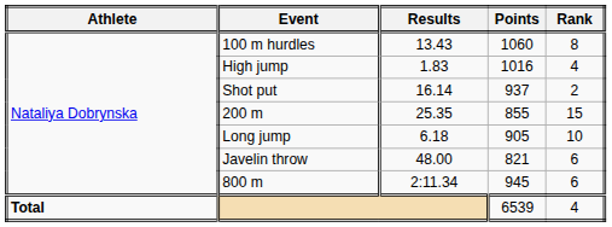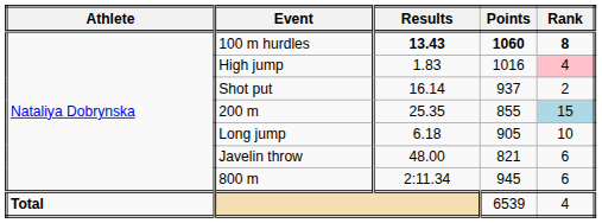100 m hurdles | Results: normal -> bold
100 m hurdles | Points: normal -> bold
100 m hurdles | Rank: normal -> bold
High jump | Rank: no background -> pink background
200 m | Rank: no background -> lightblue background
